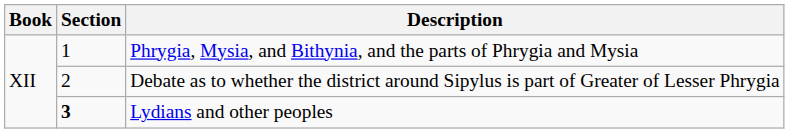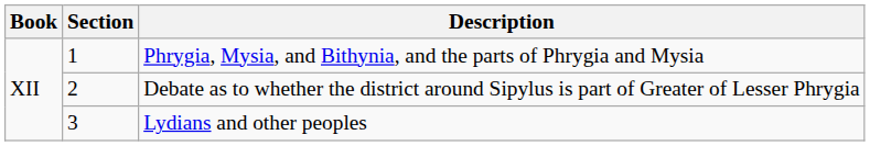Lydians and other peoples | Section: bold -> normal
